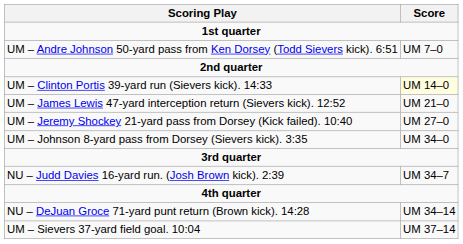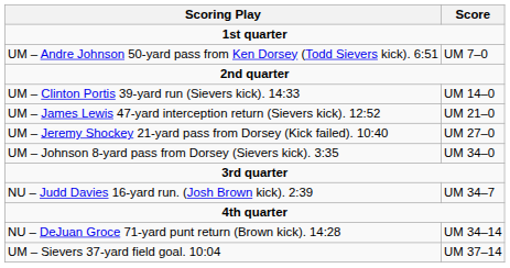UM – Clinton Portis 39-yard run (Sievers kick). 14:33 | Score: lightyellow background -> no background
